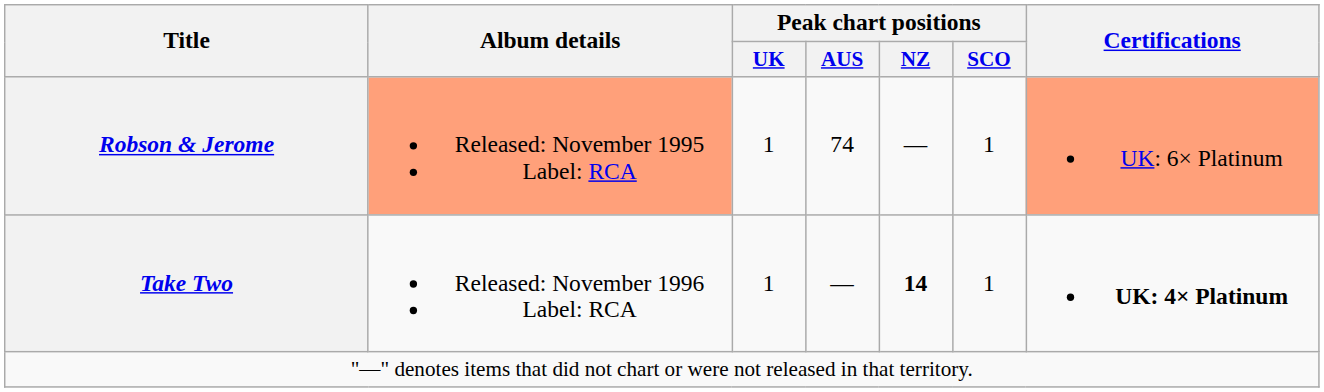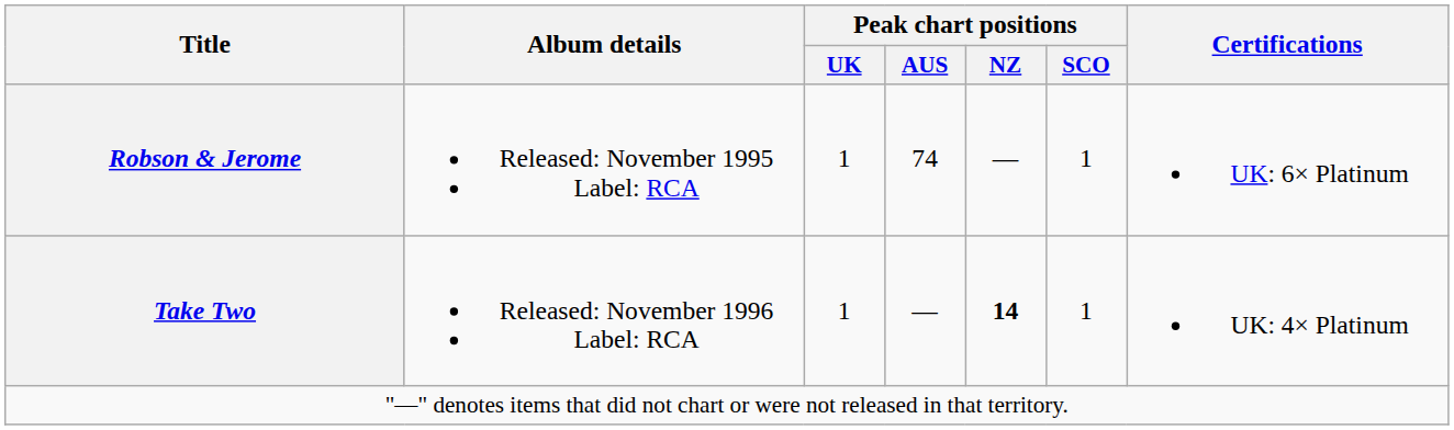Robson & Jerome | Album details: lightsalmon background -> no background
Robson & Jerome | Certifications: lightsalmon background -> no background
Take Two | Certifications: bold -> normal
